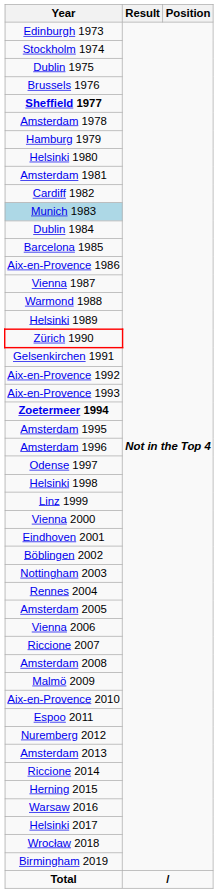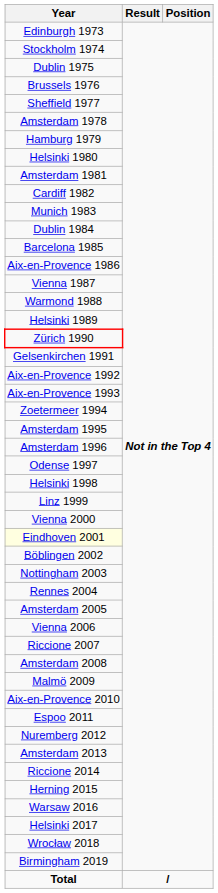Sheffield 1977 | Year: bold -> normal
Munich 1983 | Year: lightblue background -> no background
Zoetermeer 1994 | Year: bold -> normal
Eindhoven 2001 | Year: no background -> lightyellow background
